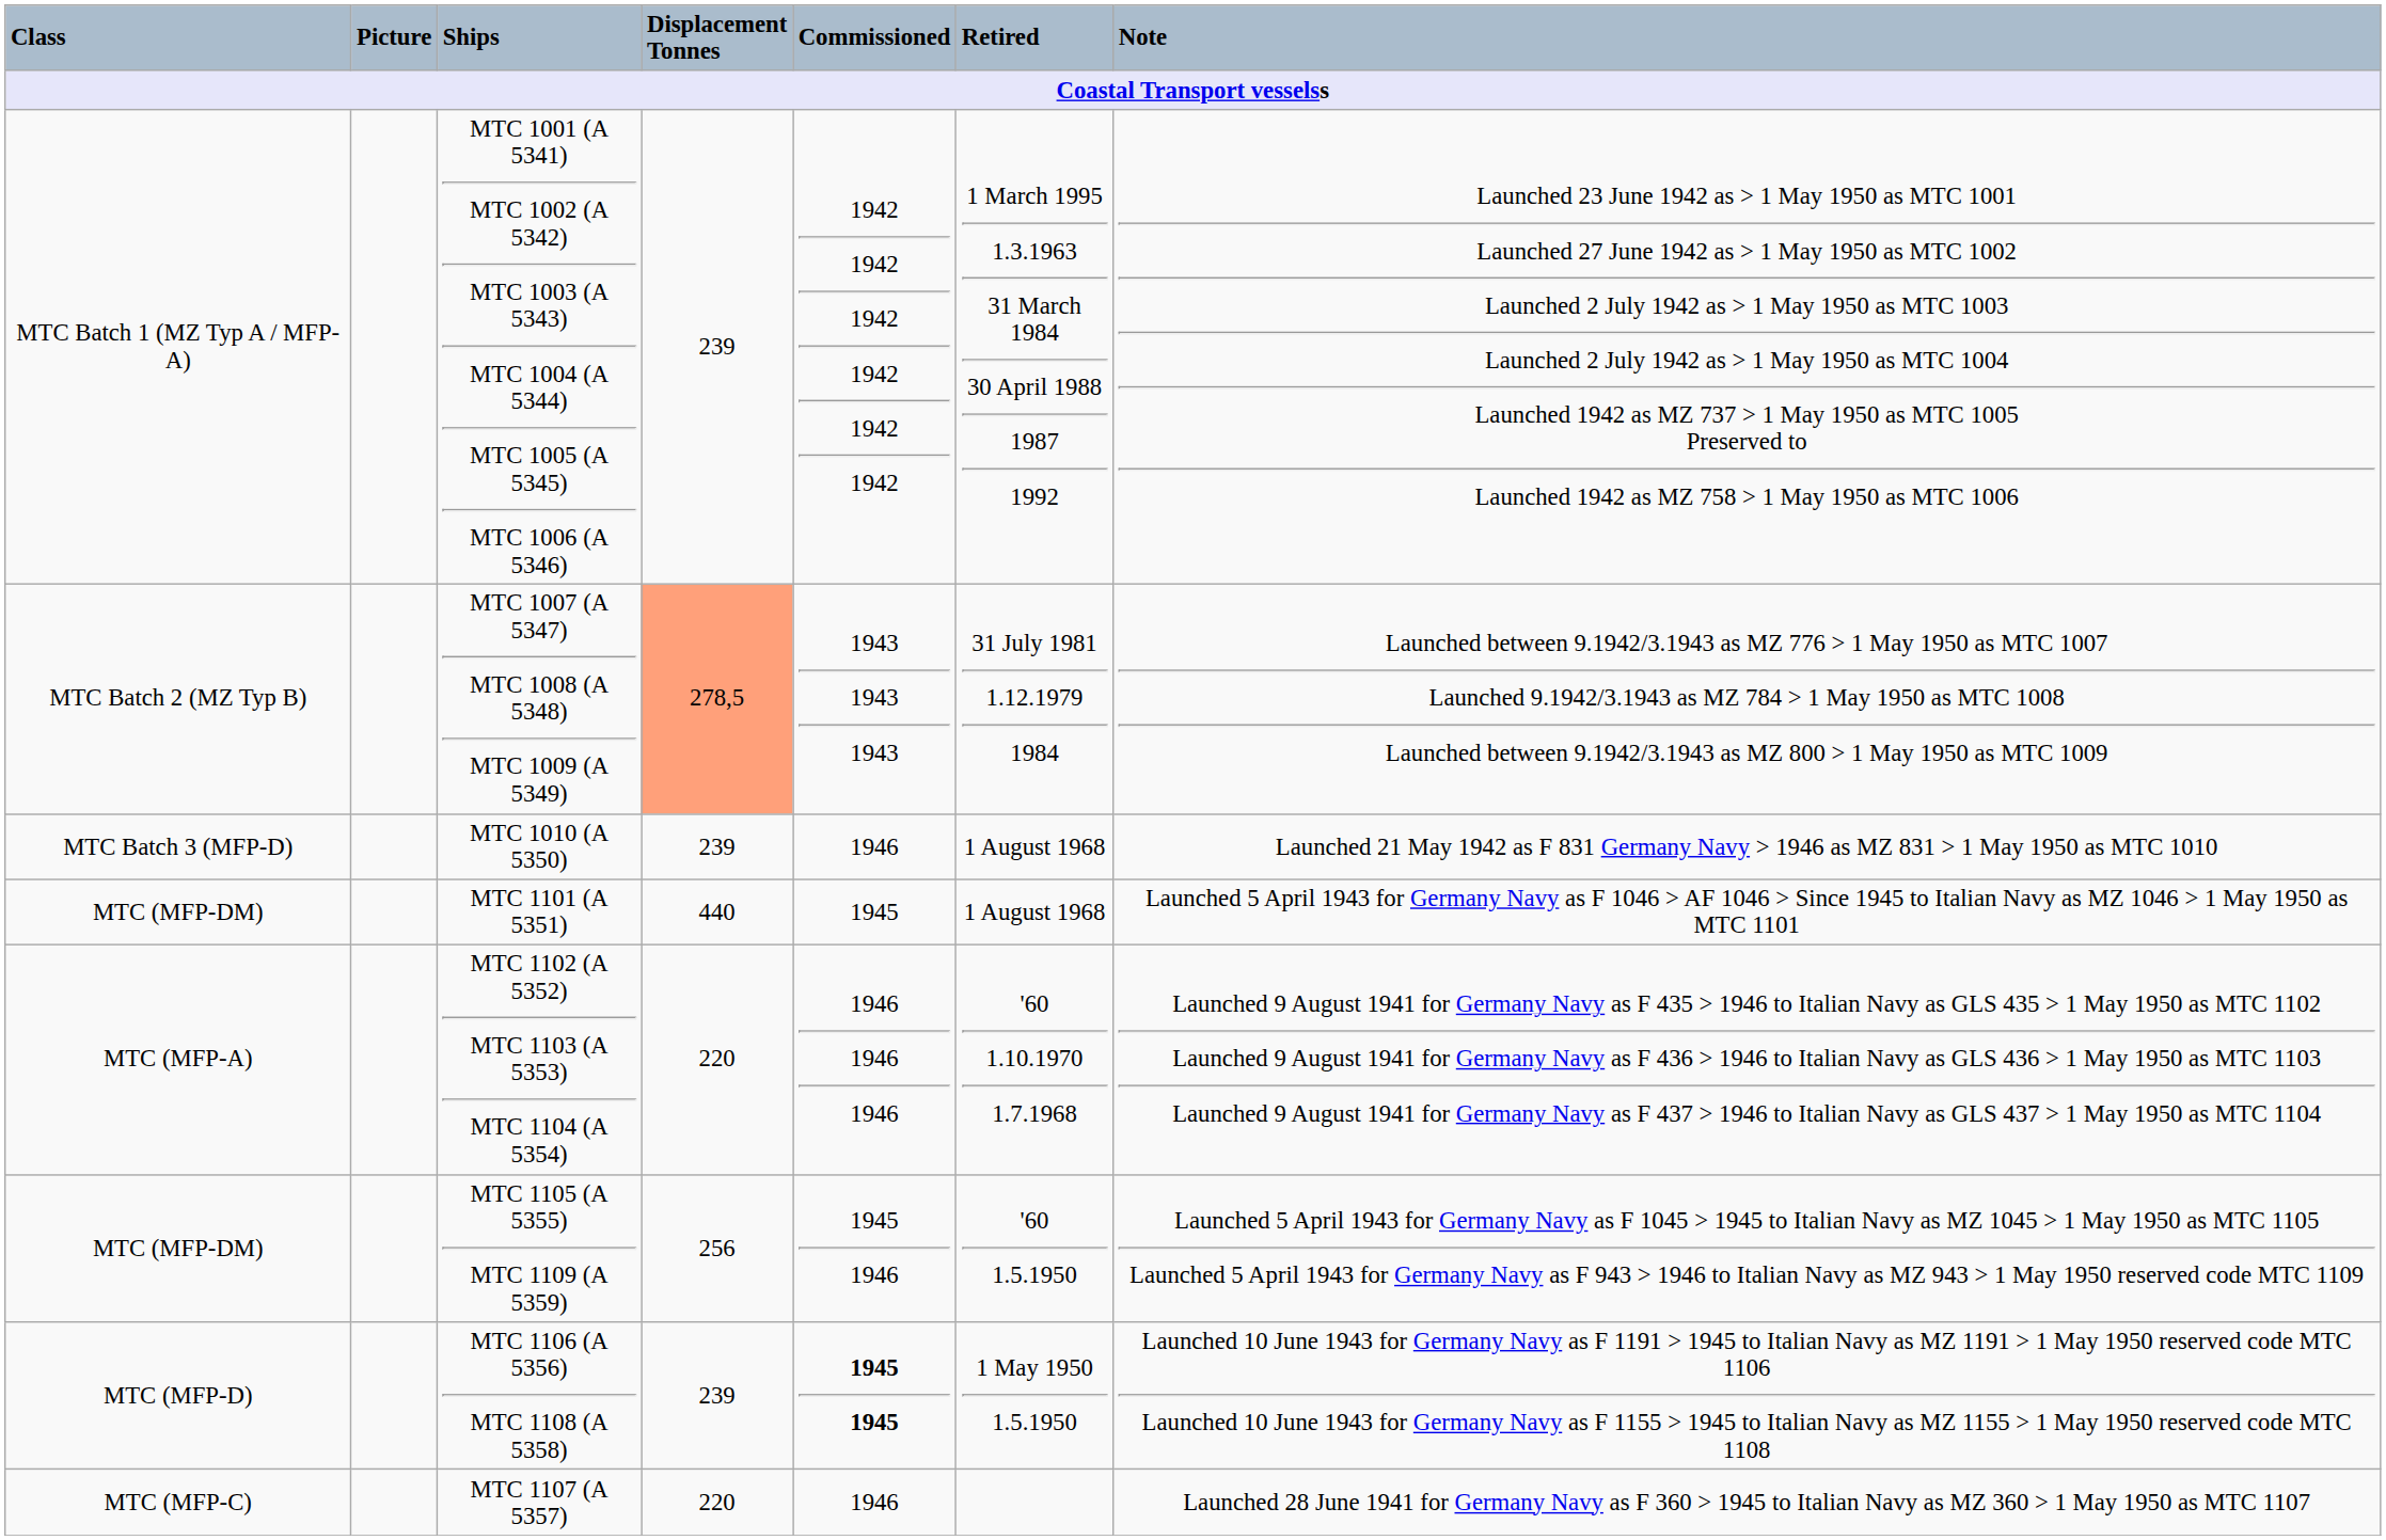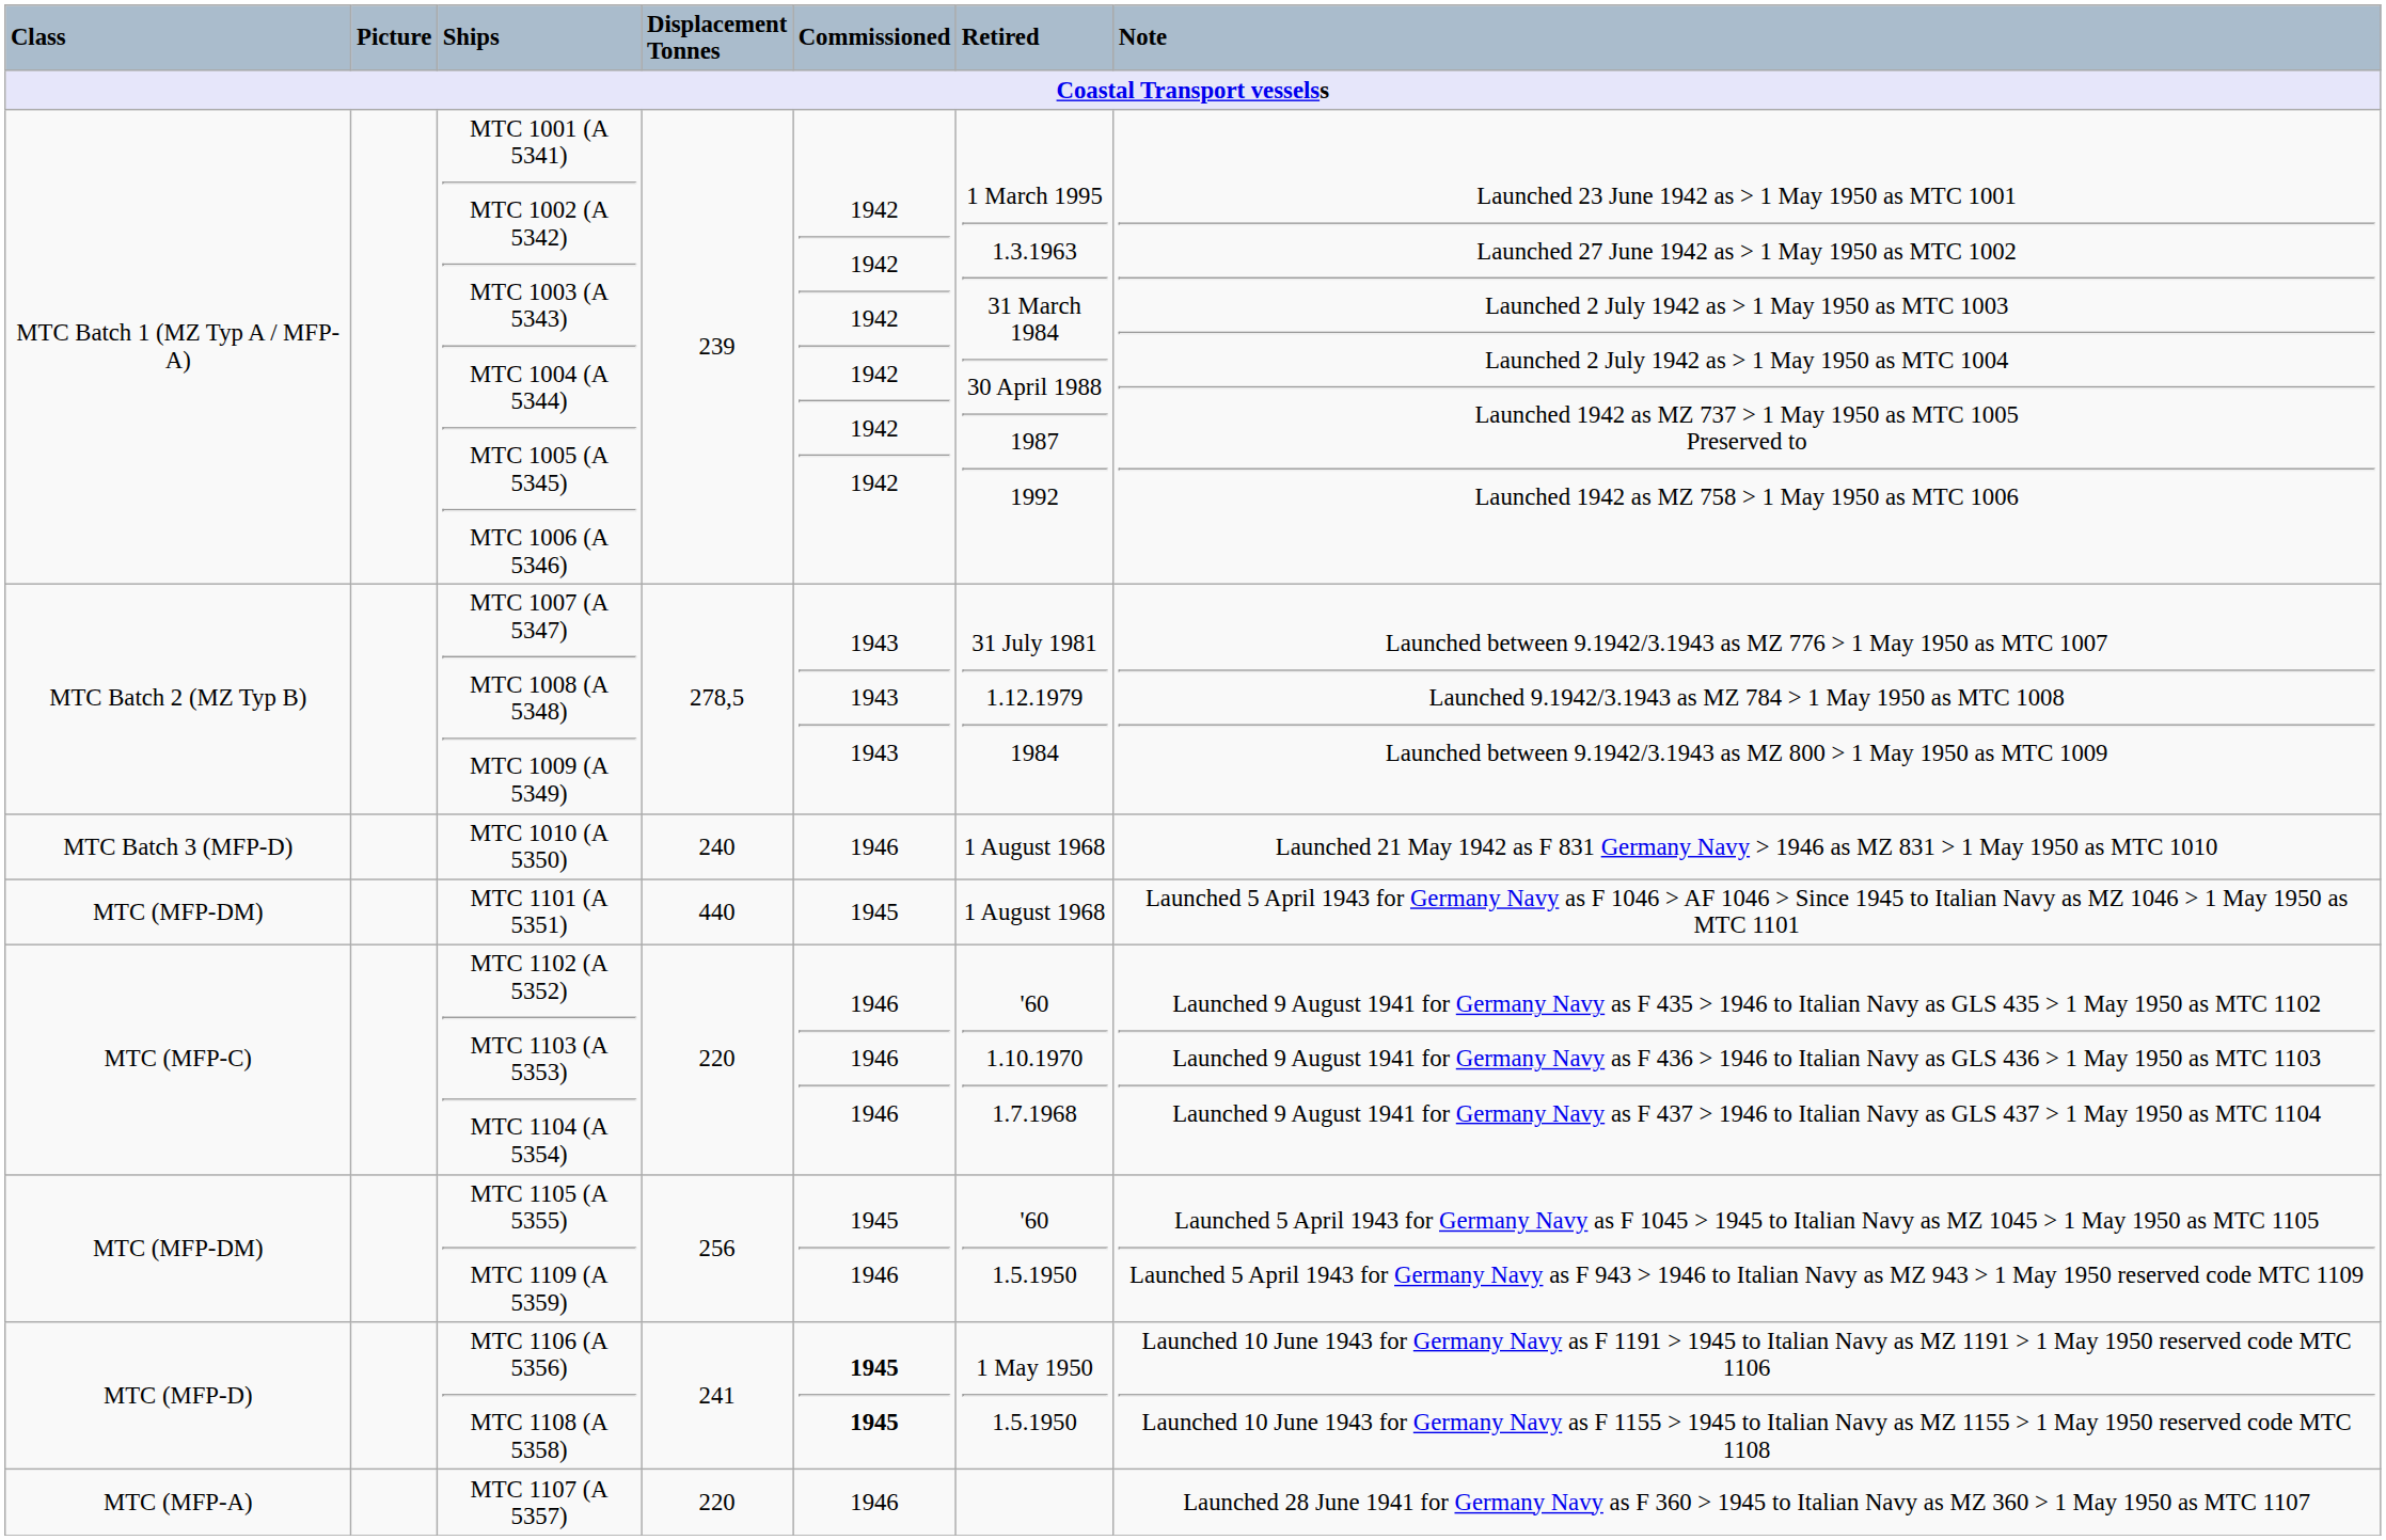MTC 1007 (A 5347) MTC 1008 (A 5348) MTC 1009 (A 5349) | Displacement Tonnes: lightsalmon background -> no background
MTC 1010 (A 5350) | Displacement Tonnes: 239 -> 240
MTC 1102 (A 5352) MTC 1103 (A 5353) MTC 1104 (A 5354) | Class: MTC (MFP-A) -> MTC (MFP-C)
MTC 1106 (A 5356) MTC 1108 (A 5358) | Displacement Tonnes: 239 -> 241
MTC 1107 (A 5357) | Class: MTC (MFP-C) -> MTC (MFP-A)
